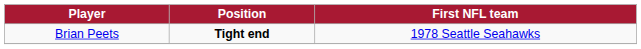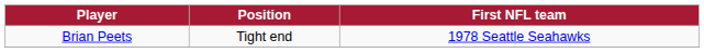Brian Peets | Position: bold -> normal
